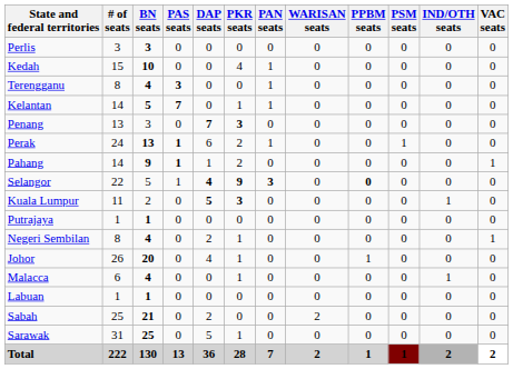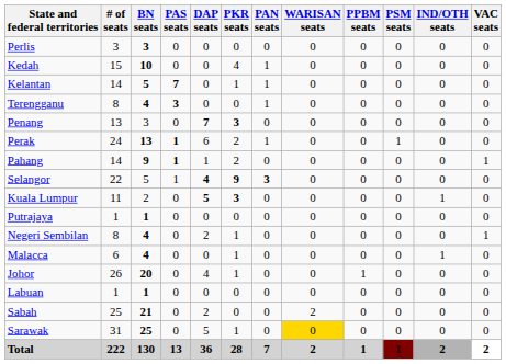rows swapped: Kelantan <-> Terengganu
Selangor | PPBM seats: bold -> normal
rows swapped: Malacca <-> Johor
Sarawak | WARISAN seats: no background -> gold background
